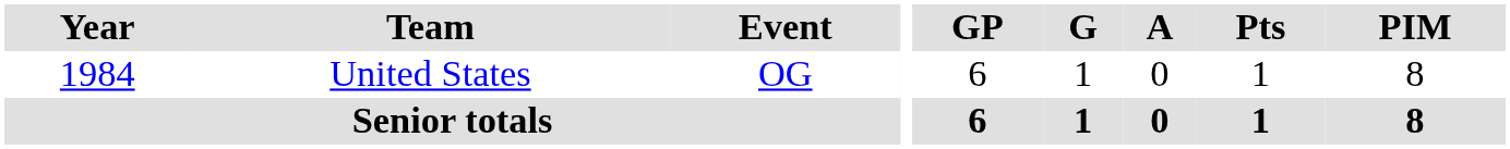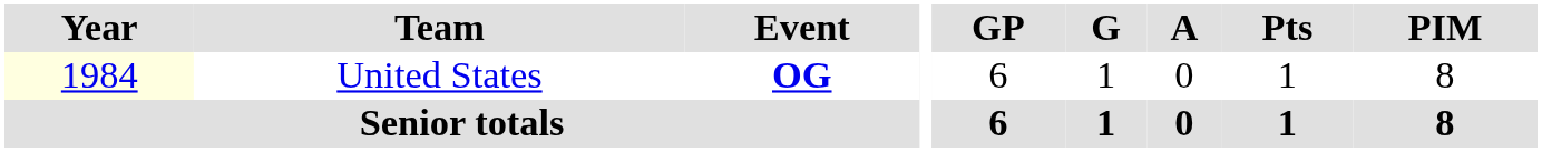United States | Year: no background -> lightyellow background
United States | Event: normal -> bold
